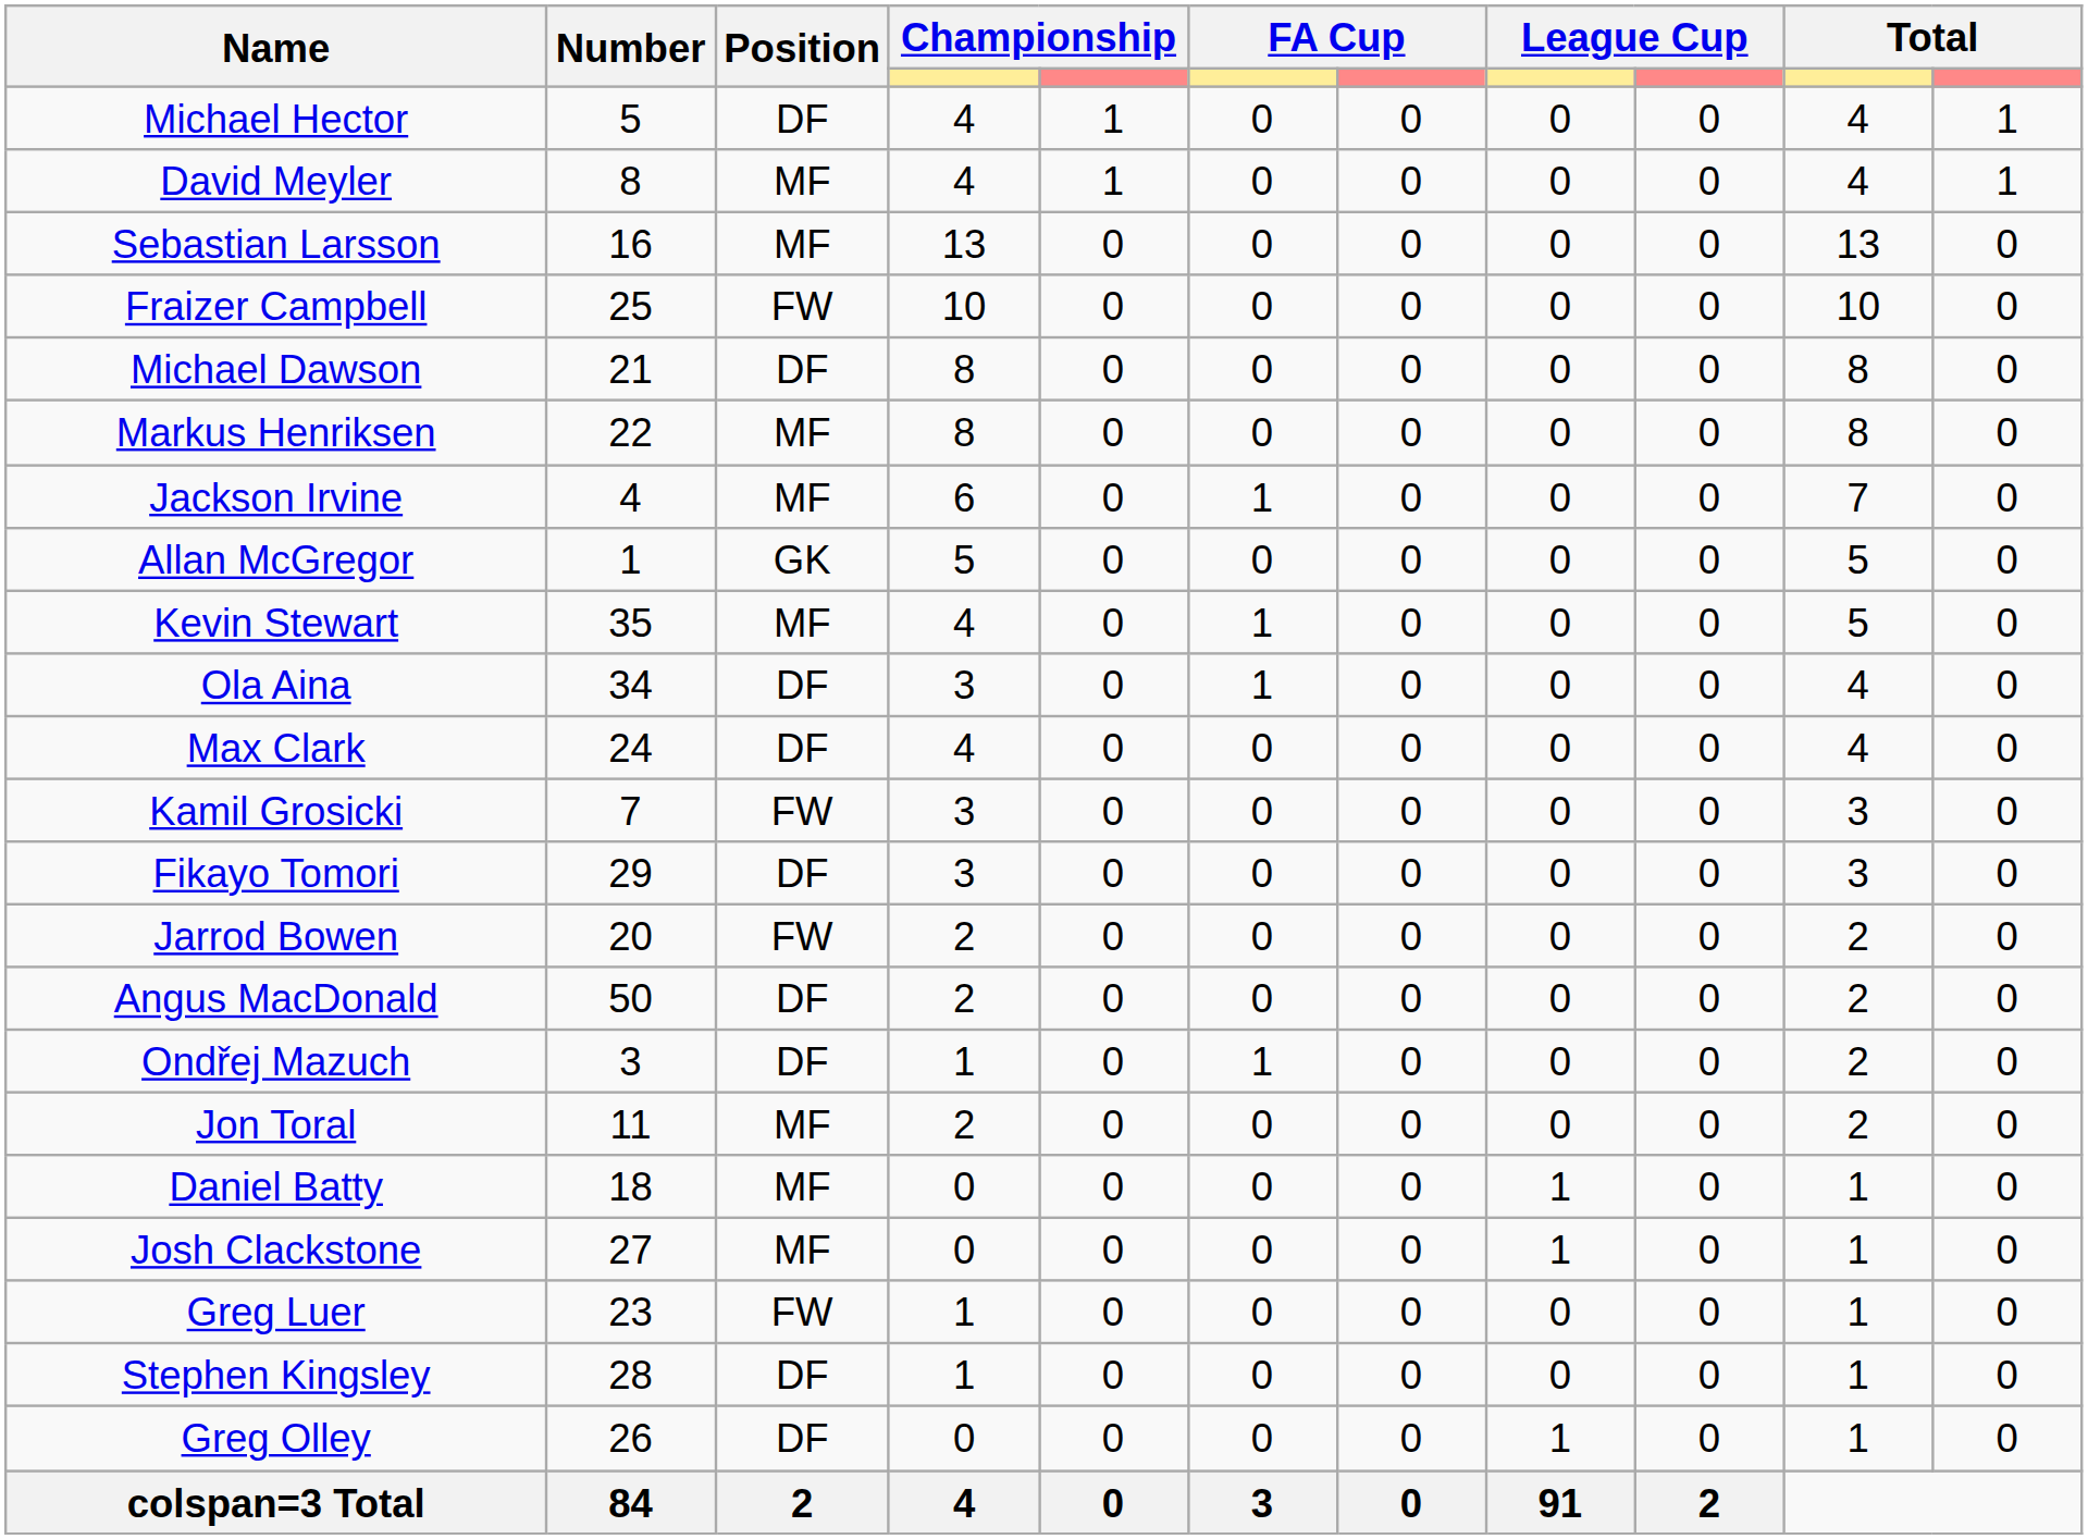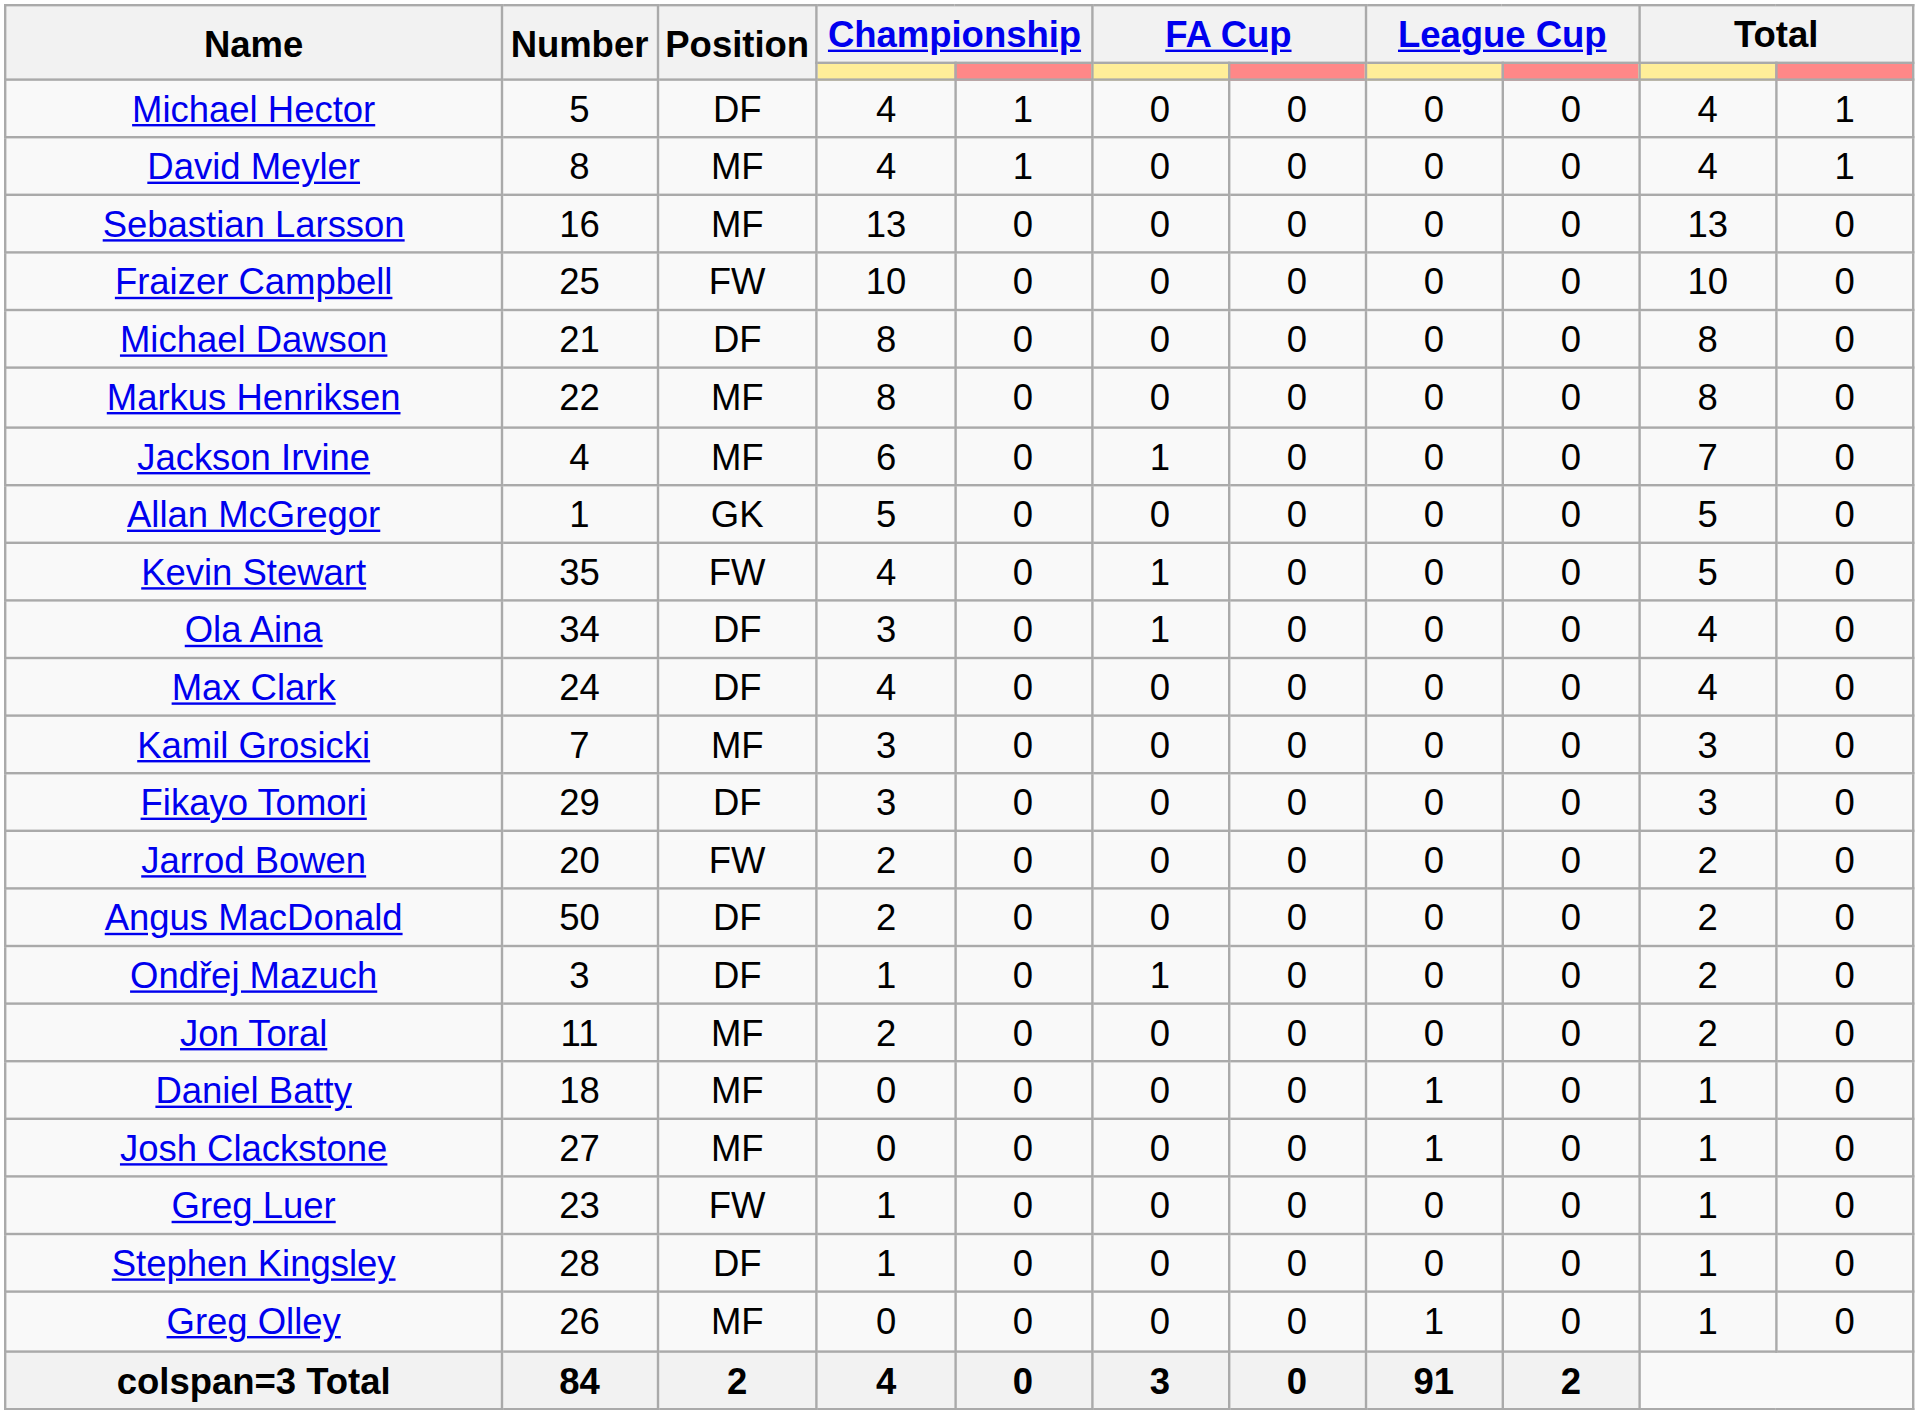Kevin Stewart | Position: MF -> FW
Kamil Grosicki | Position: FW -> MF
Greg Olley | Position: DF -> MF
